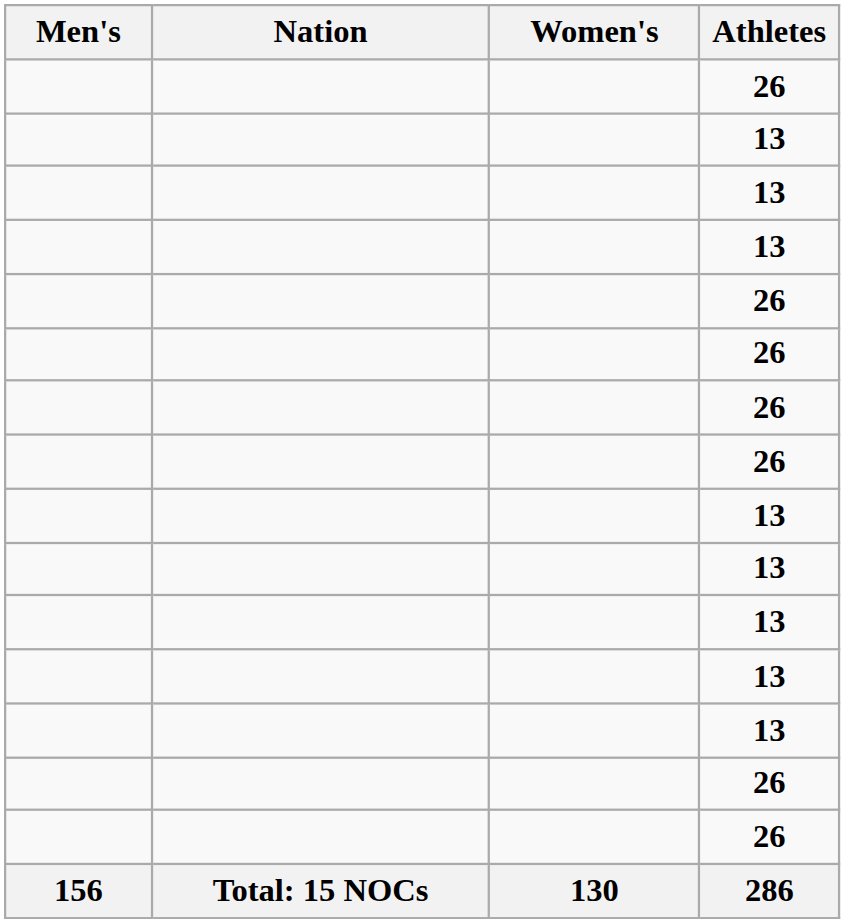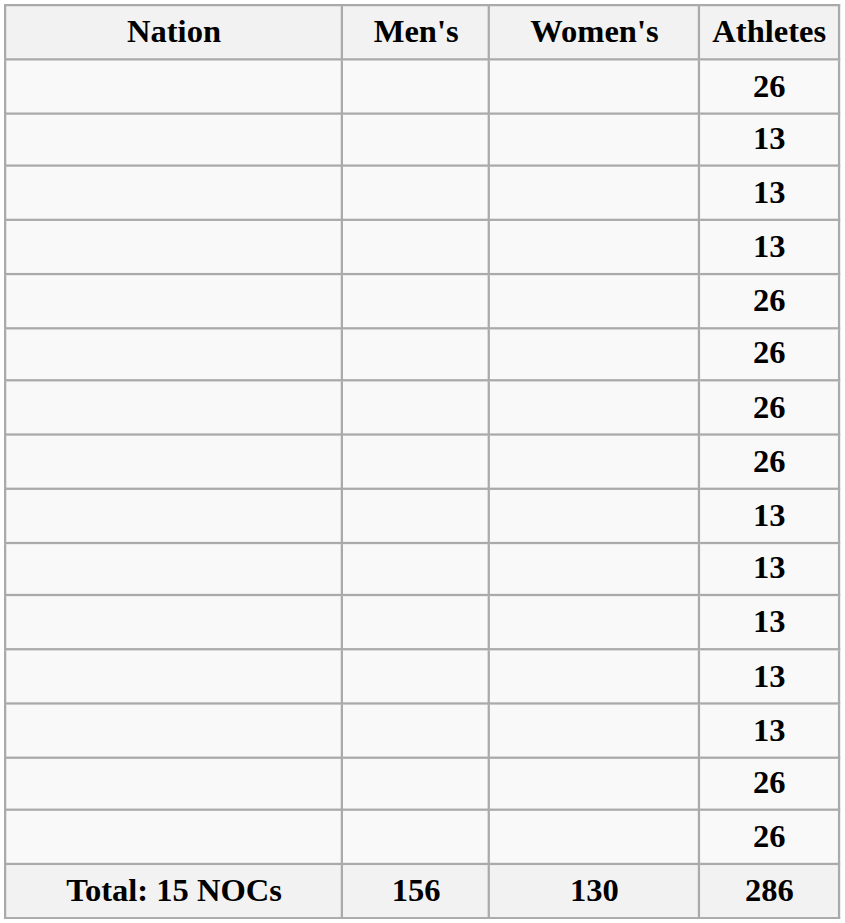columns swapped: Nation <-> Men's
